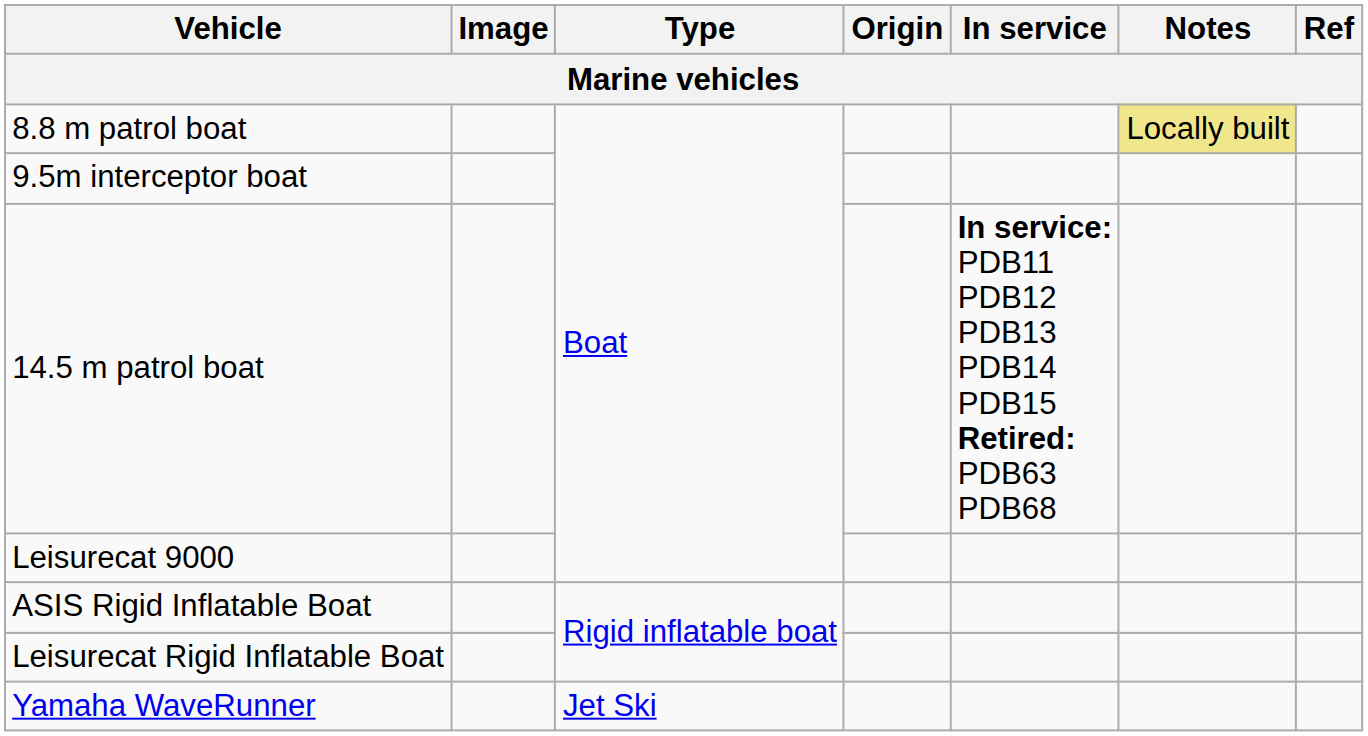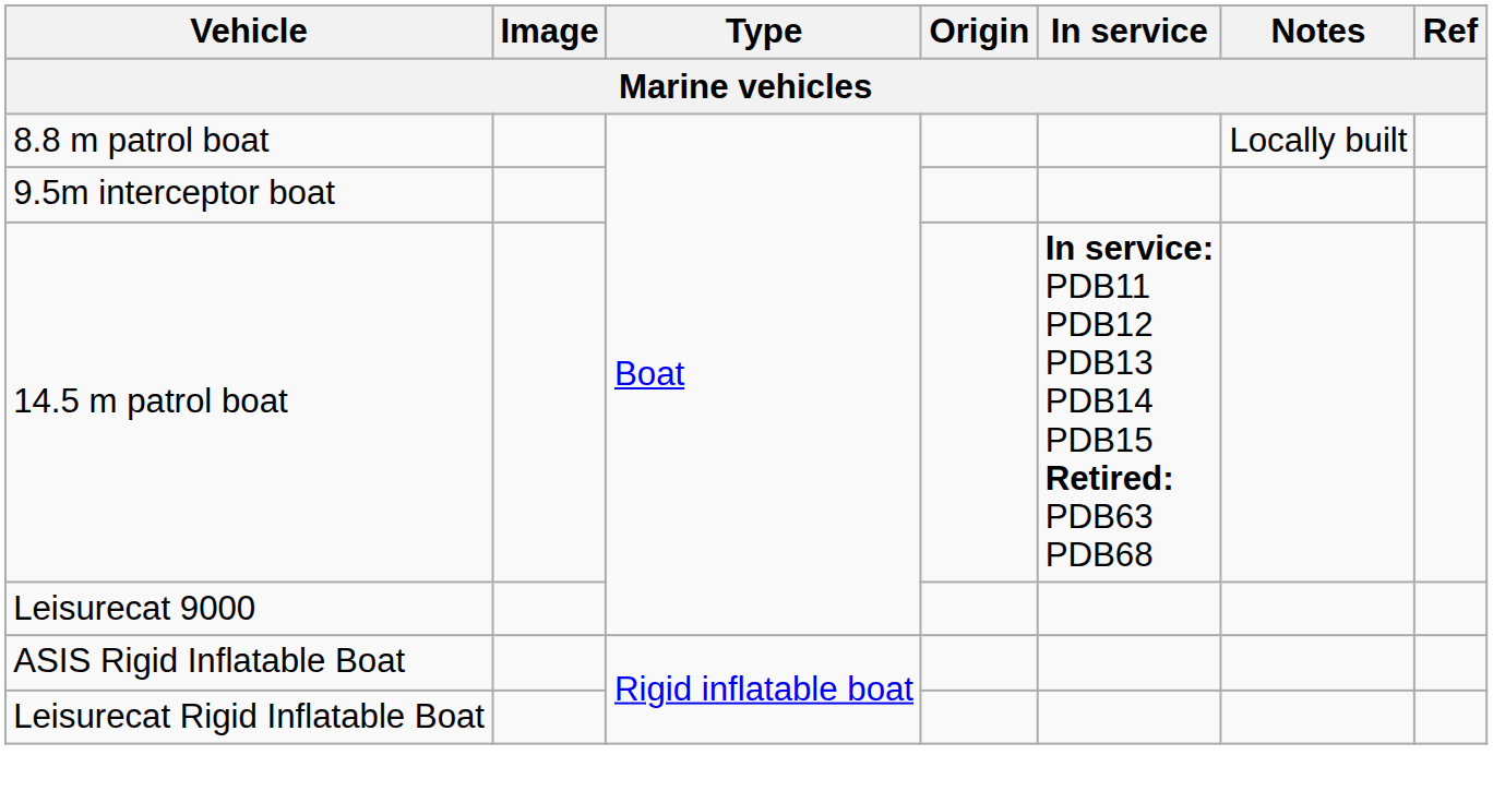8.8 m patrol boat | Notes: khaki background -> no background
- row: Yamaha WaveRunner | Jet Ski
